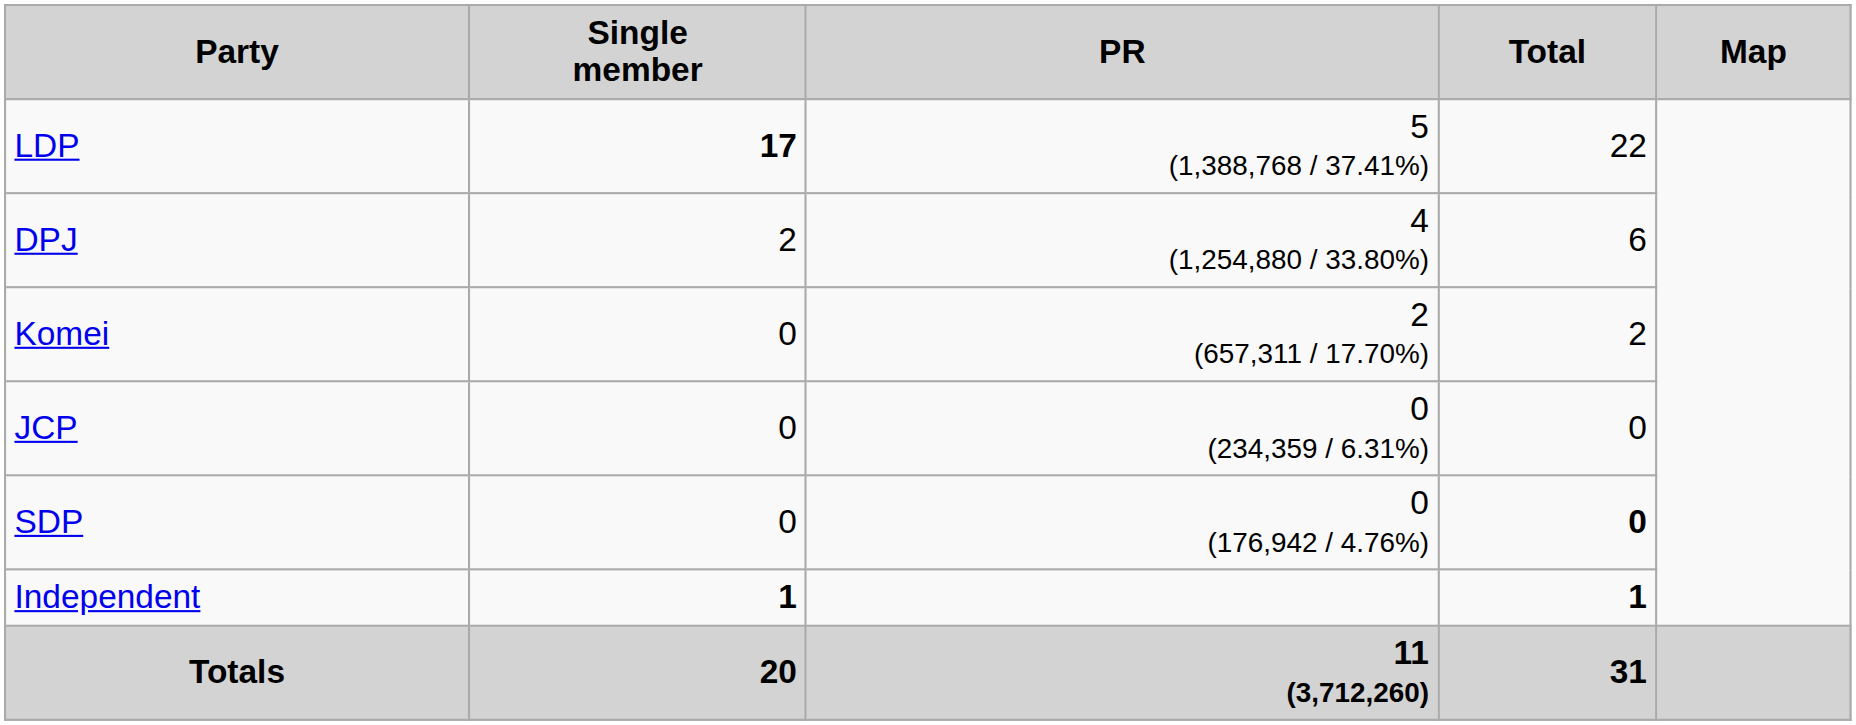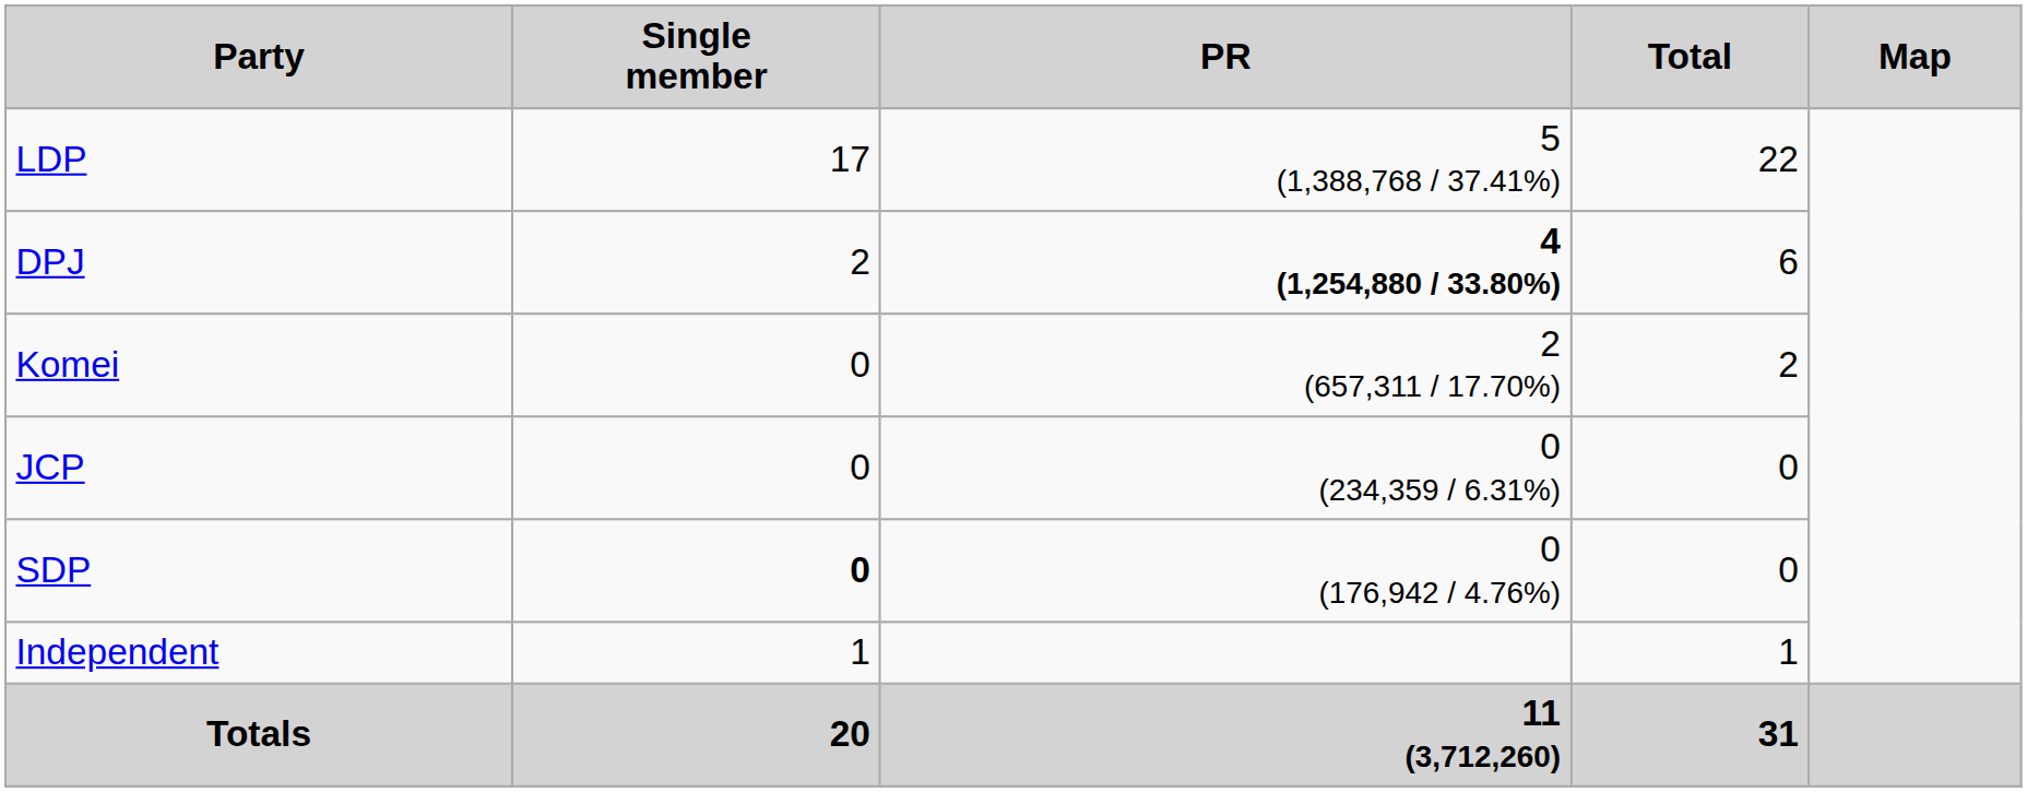LDP | Single member: bold -> normal
DPJ | PR: normal -> bold
SDP | Single member: normal -> bold
SDP | Total: bold -> normal
Independent | Single member: bold -> normal
Independent | Total: bold -> normal
